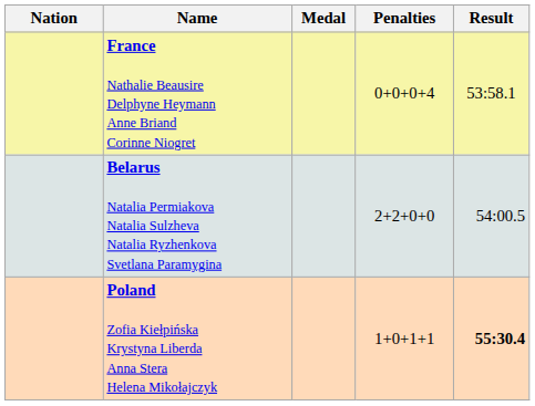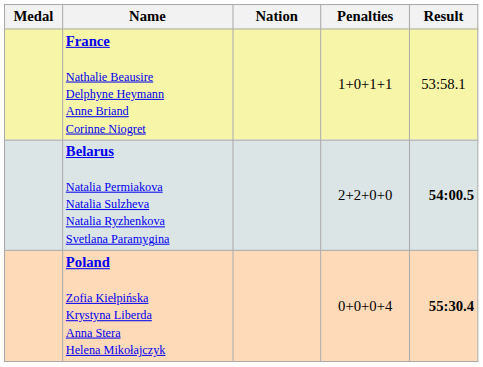columns swapped: Medal <-> Nation
row 2 | Penalties: 0+0+0+4 -> 1+0+1+1
row 3 | Result: normal -> bold
row 4 | Penalties: 1+0+1+1 -> 0+0+0+4
